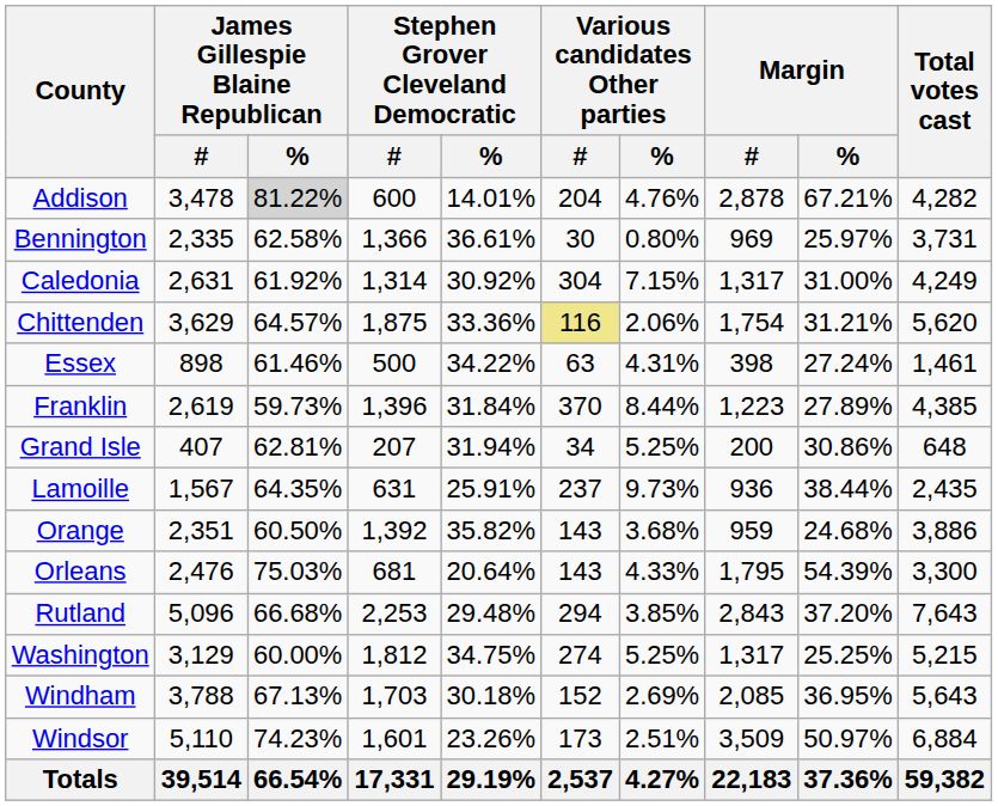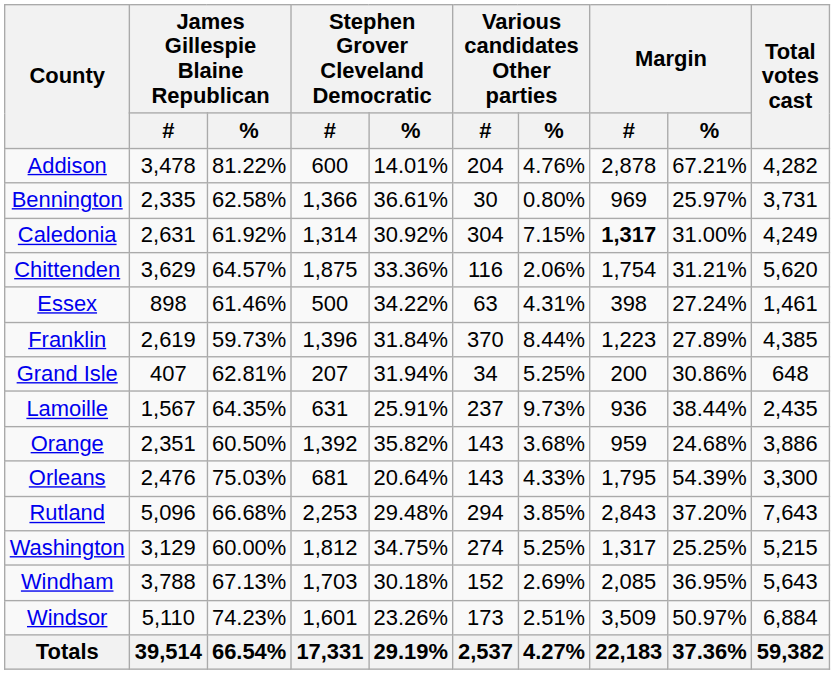Addison | James Gillespie Blaine Republican / %: lightgrey background -> no background
Caledonia | Margin / #: normal -> bold
Chittenden | Various candidates Other parties / #: khaki background -> no background
